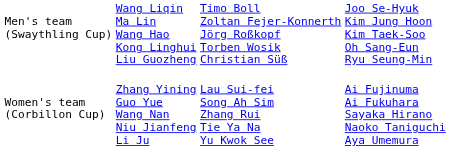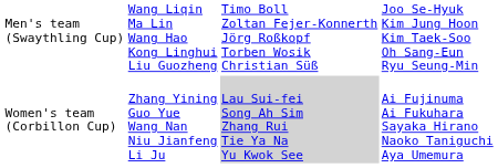Women's team (Corbillon Cup) | column 3: no background -> lightgrey background
